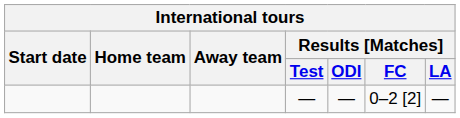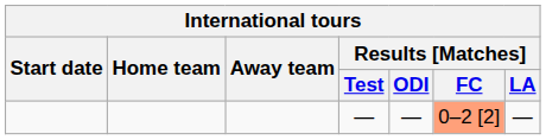row 4 | Results [Matches] / FC: no background -> lightsalmon background
